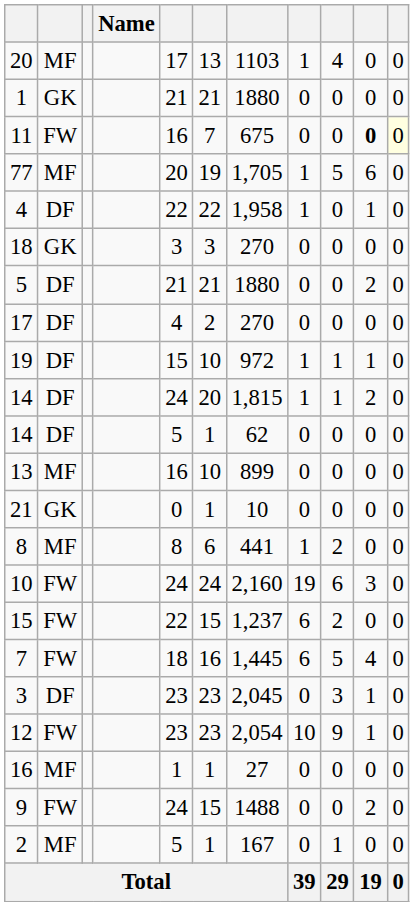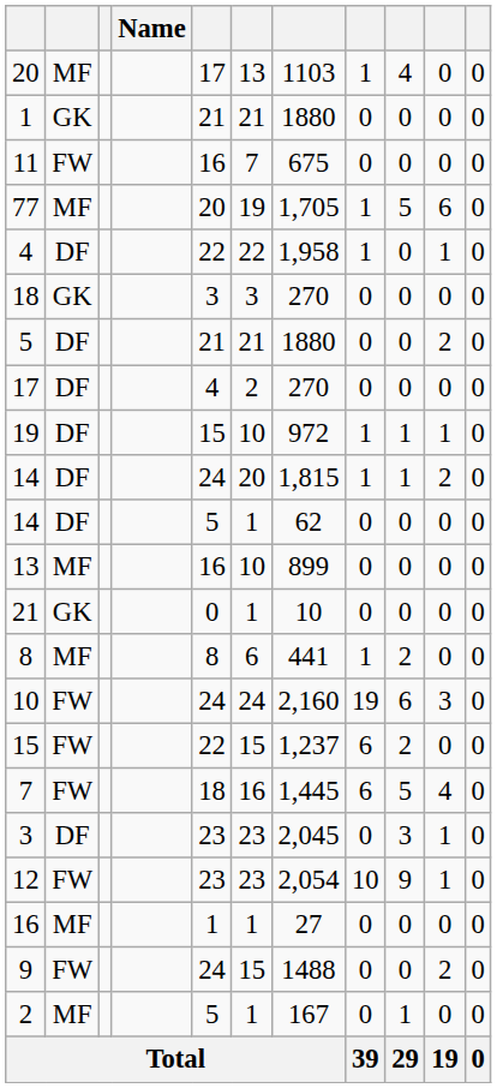11 | column 10: bold -> normal
11 | column 11: lightyellow background -> no background
